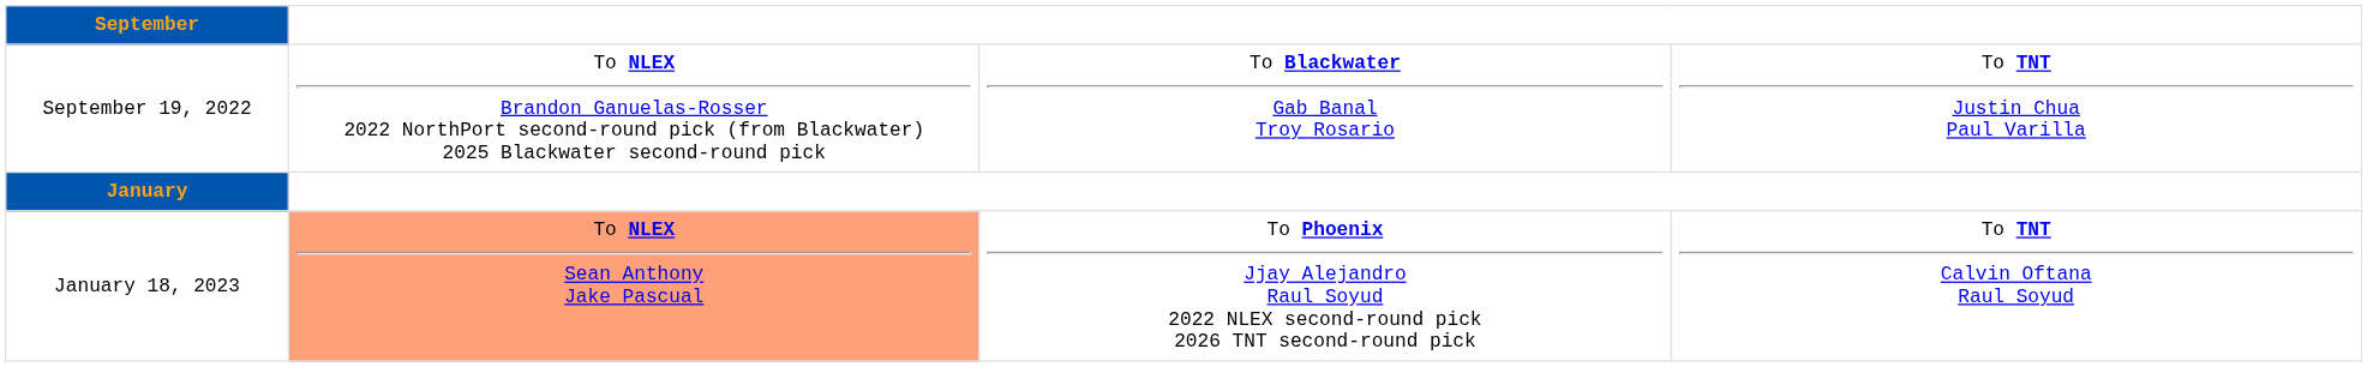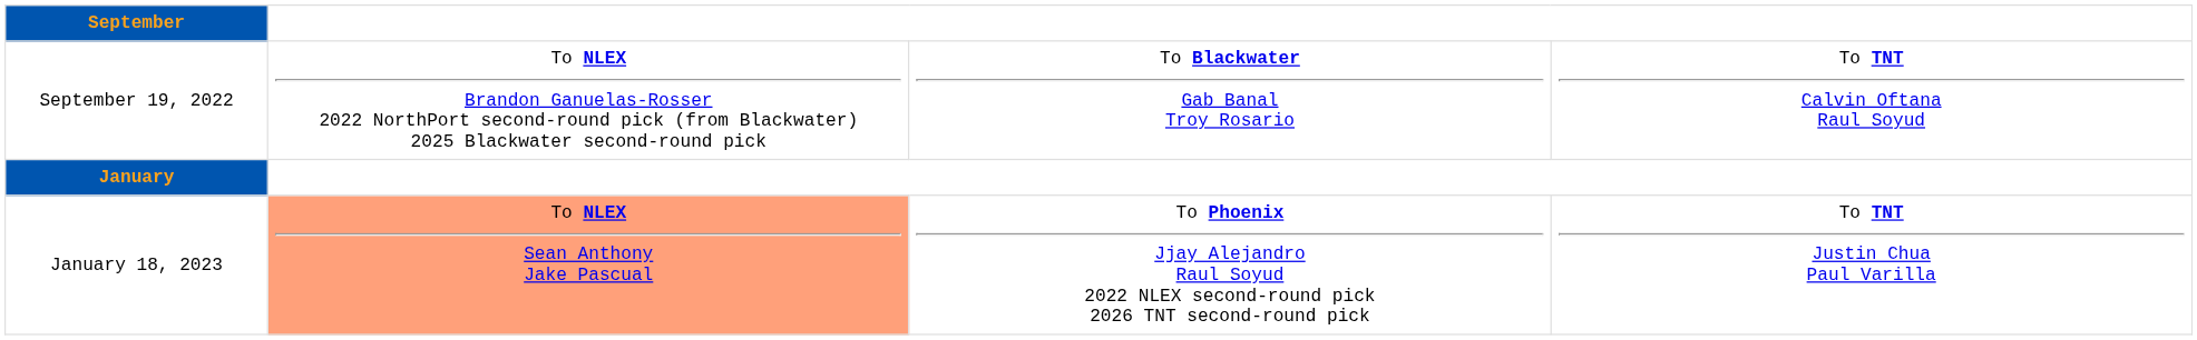September 19, 2022 | column 4: To TNT Justin Chua Paul Varilla -> To TNT Calvin Oftana Raul Soyud
January 18, 2023 | column 4: To TNT Calvin Oftana Raul Soyud -> To TNT Justin Chua Paul Varilla
